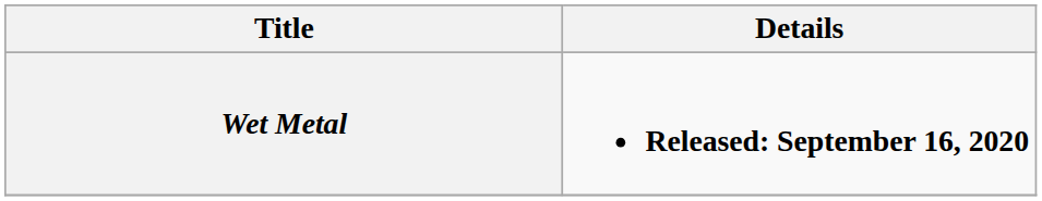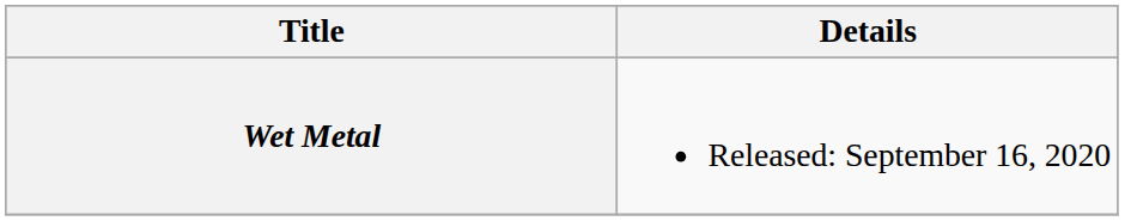Wet Metal | Details: bold -> normal
